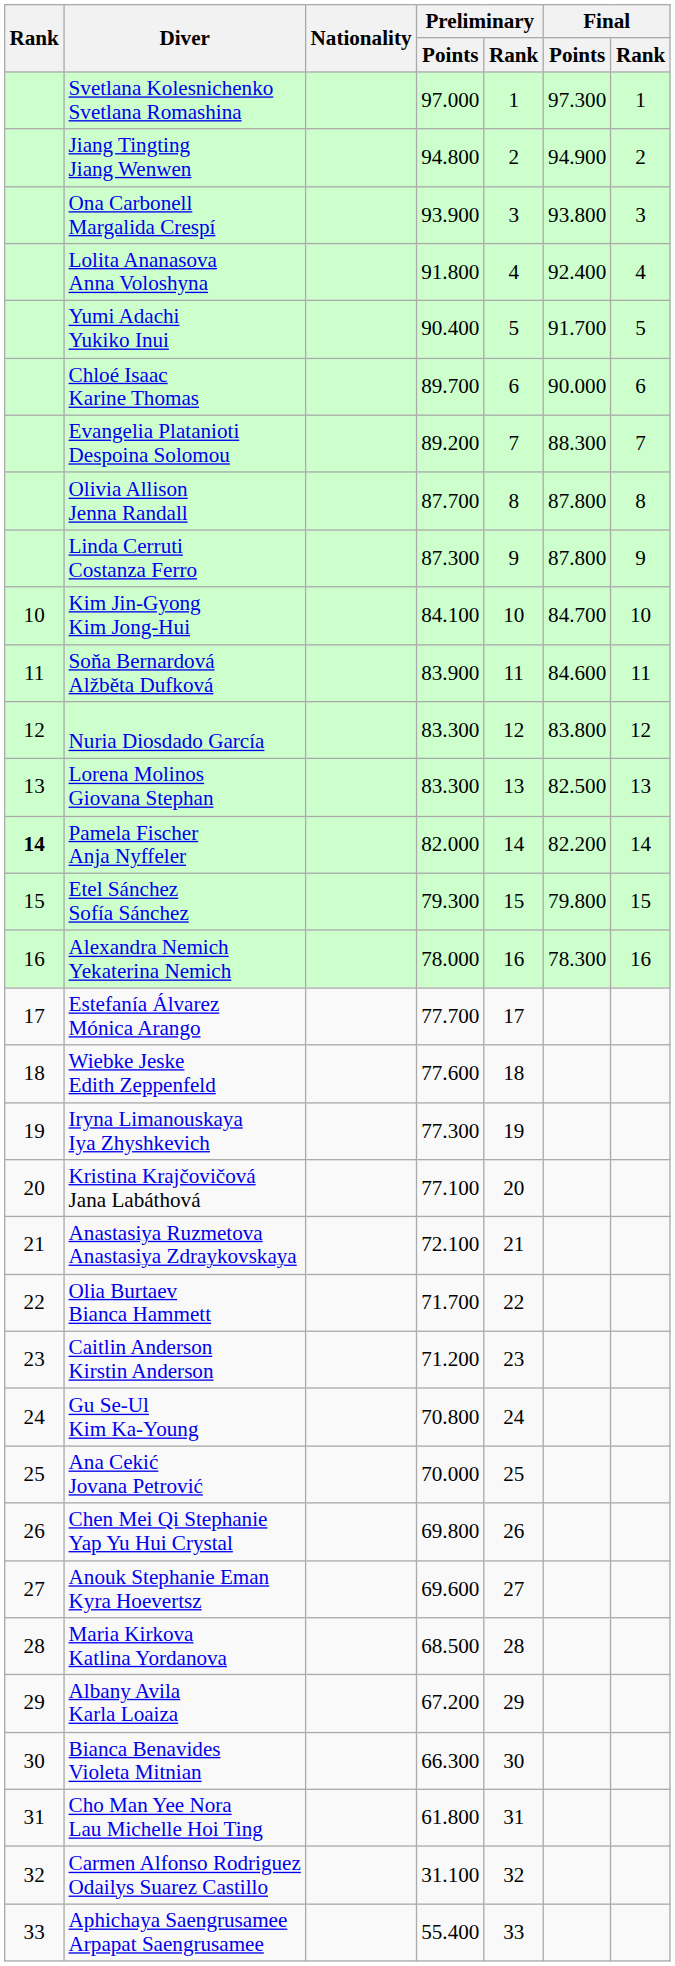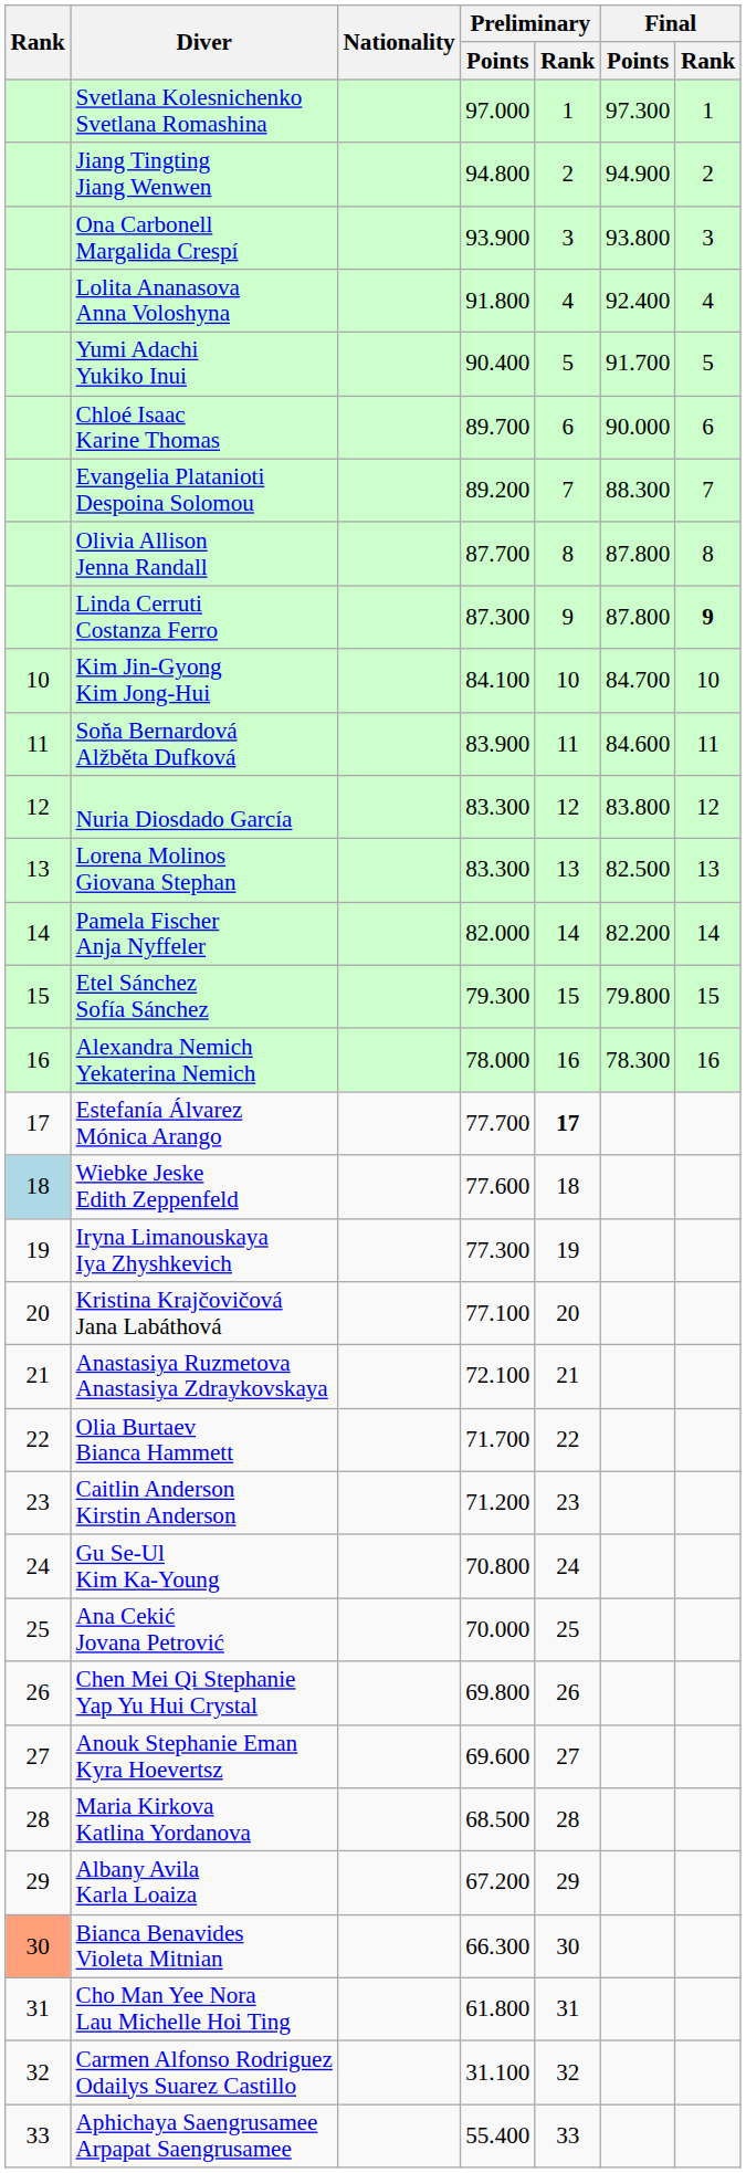Linda Cerruti Costanza Ferro | Final / Rank: normal -> bold
Pamela Fischer Anja Nyffeler | Rank: bold -> normal
Estefanía Álvarez Mónica Arango | Preliminary / Rank: normal -> bold
Wiebke Jeske Edith Zeppenfeld | Rank: no background -> lightblue background
Bianca Benavides Violeta Mitnian | Rank: no background -> lightsalmon background
